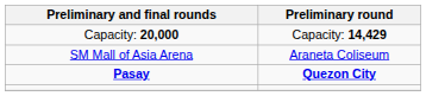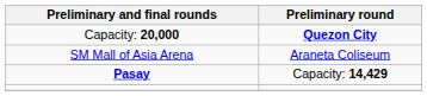row 2 | Preliminary round: Capacity: 14,429 -> Quezon City
row 4 | Preliminary round: Quezon City -> Capacity: 14,429
